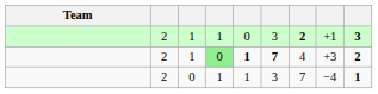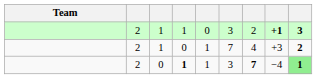row 2 | column 7: bold -> normal
row 2 | column 8: normal -> bold
row 3 | column 4: lightgreen background -> no background
row 3 | column 5: bold -> normal
row 3 | column 6: bold -> normal
row 4 | column 4: normal -> bold
row 4 | column 7: normal -> bold
row 4 | column 9: no background -> lightgreen background
